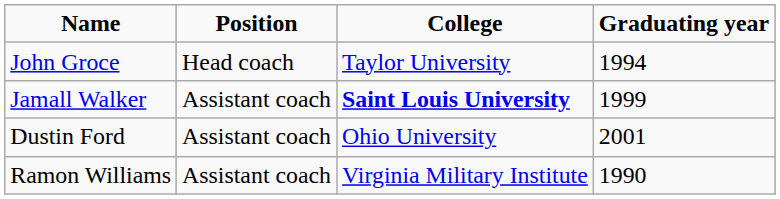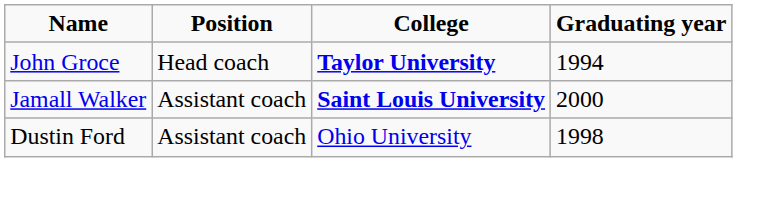John Groce | column 3: normal -> bold
Jamall Walker | column 4: 1999 -> 2000
Dustin Ford | column 4: 2001 -> 1998
- row: Ramon Williams | Assistant coach | Virginia Military Institute | 1990
